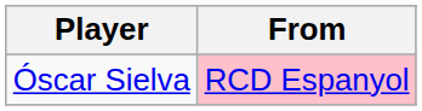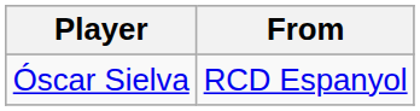Óscar Sielva | From: pink background -> no background
